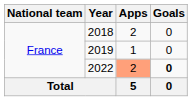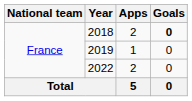2018 | Goals: normal -> bold
2022 | Apps: lightsalmon background -> no background
2022 | Goals: bold -> normal
